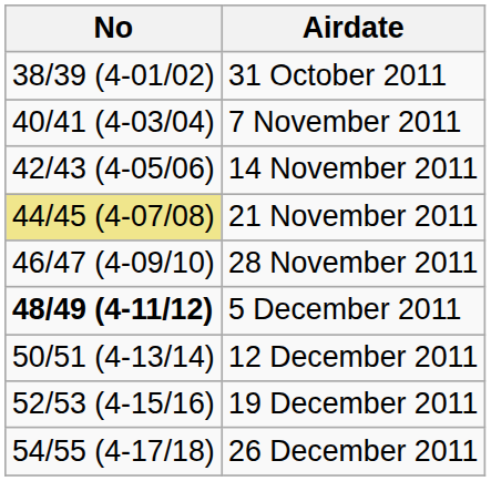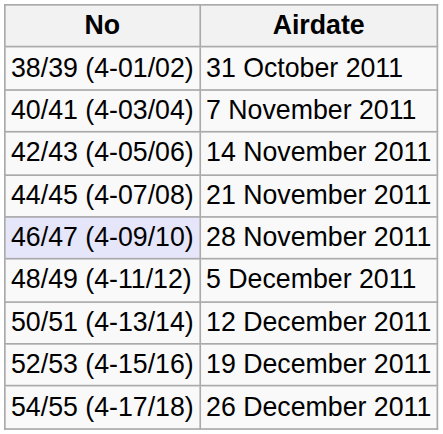21 November 2011 | No: khaki background -> no background
28 November 2011 | No: no background -> lavender background
5 December 2011 | No: bold -> normal
